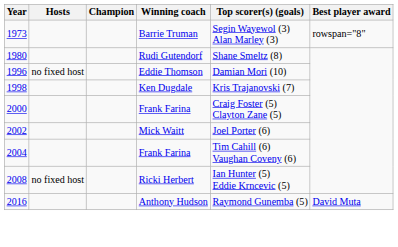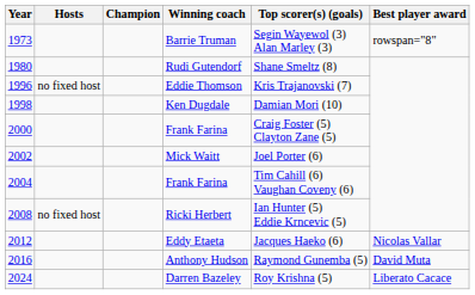Eddie Thomson | Top scorer(s) (goals): Damian Mori (10) -> Kris Trajanovski (7)
Ken Dugdale | Top scorer(s) (goals): Kris Trajanovski (7) -> Damian Mori (10)
+ row: 2012 | Eddy Etaeta | Jacques Haeko (6) | Nicolas Vallar
+ row: 2024 | Darren Bazeley | Roy Krishna (5) | Liberato Cacace
